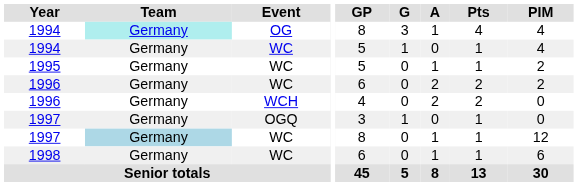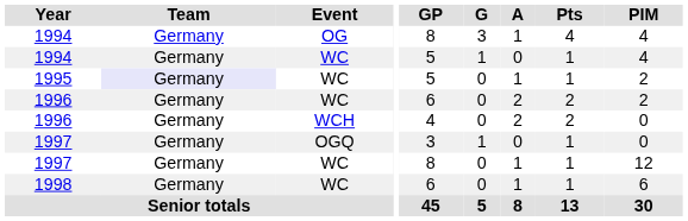1994 / OG | Team: paleturquoise background -> no background
1995 | Team: no background -> lavender background
1997 / WC | Team: lightblue background -> no background
